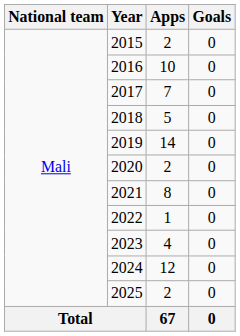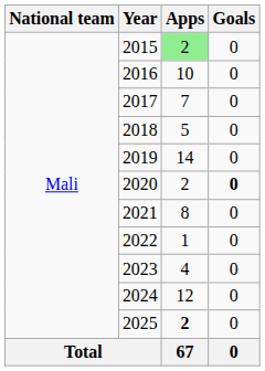2015 | Apps: no background -> lightgreen background
2020 | Goals: normal -> bold
2025 | Apps: normal -> bold
